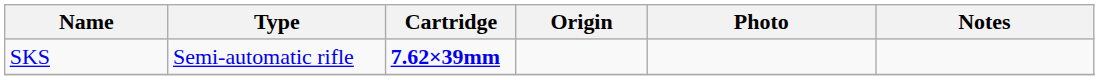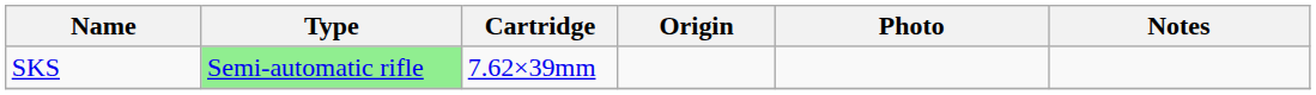SKS | Type: no background -> lightgreen background
SKS | Cartridge: bold -> normal
